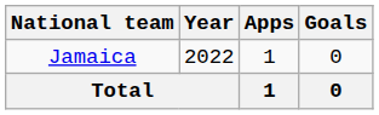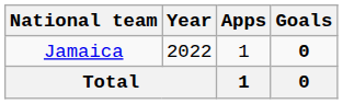Jamaica | Goals: normal -> bold
